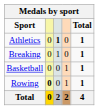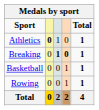Athletics | column 2: normal -> bold
Athletics | column 3: bold -> normal
Breaking | column 3: normal -> bold
Breaking | column 4: normal -> bold
Rowing | column 2: bold -> normal
